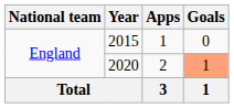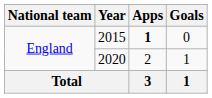2015 | Apps: normal -> bold
2020 | Goals: lightsalmon background -> no background
